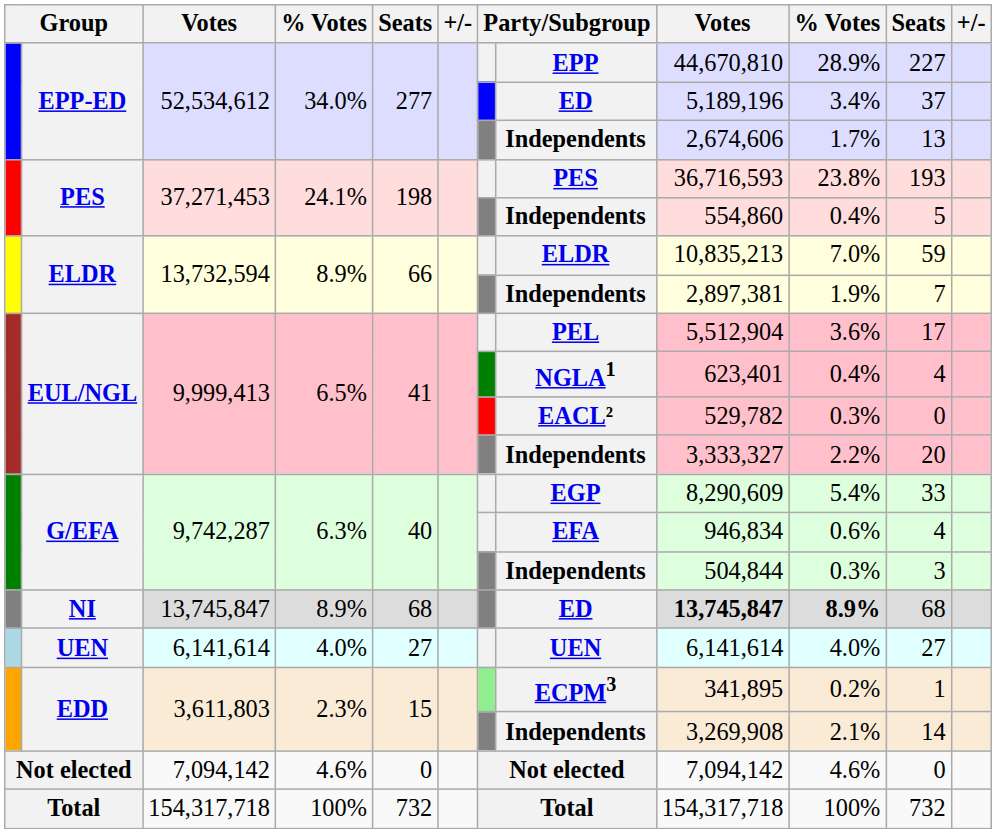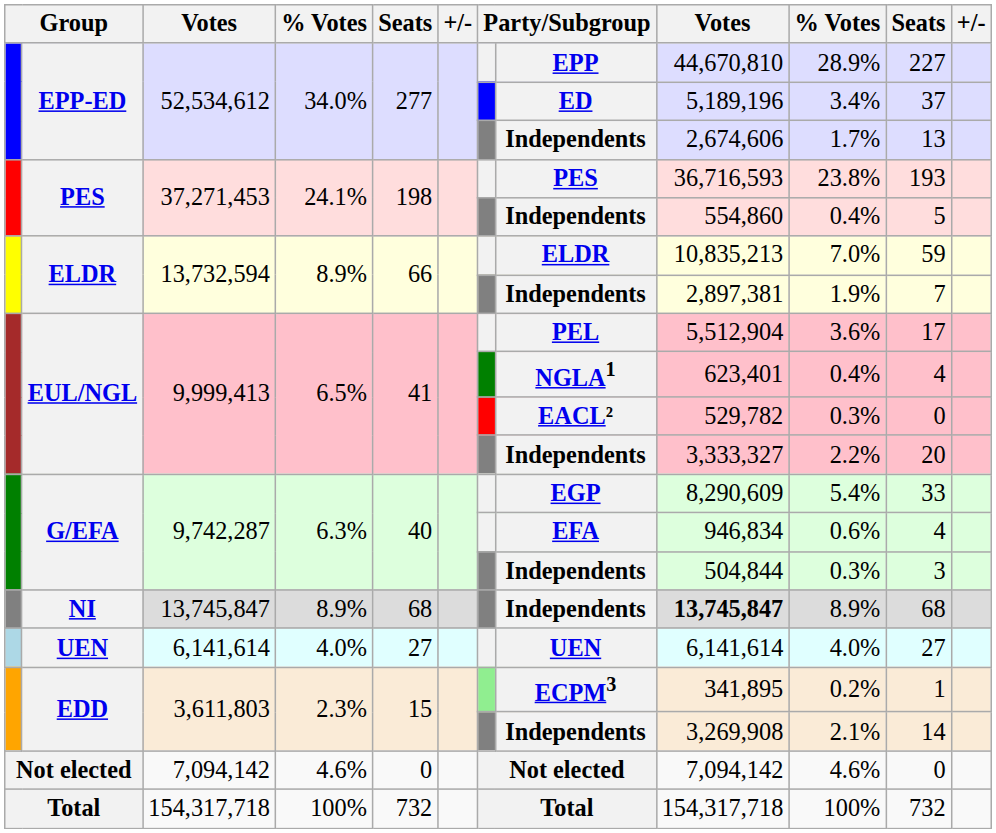NI | column 8: ED -> Independents
NI | column 10: bold -> normal
